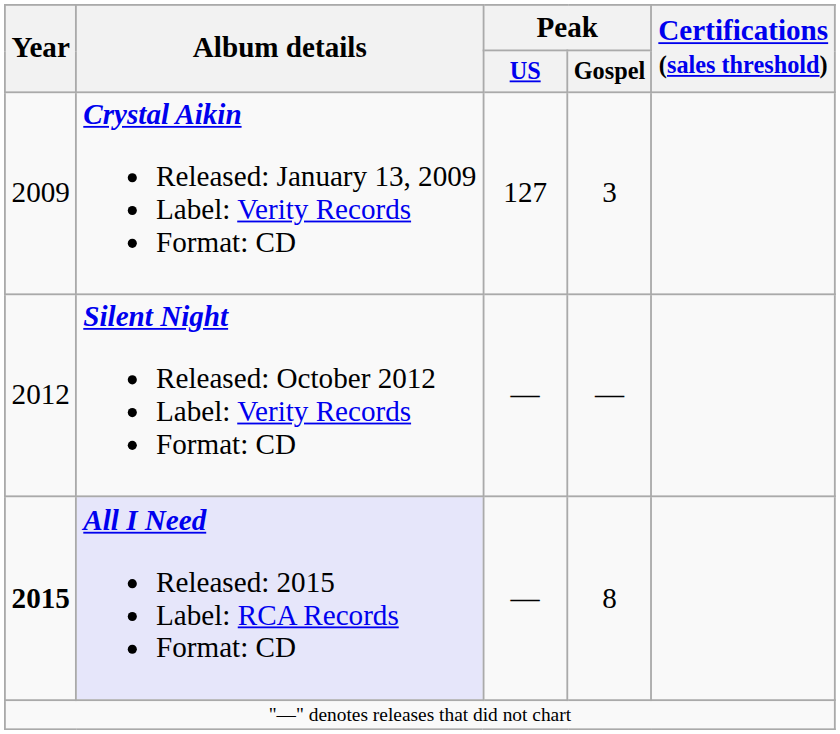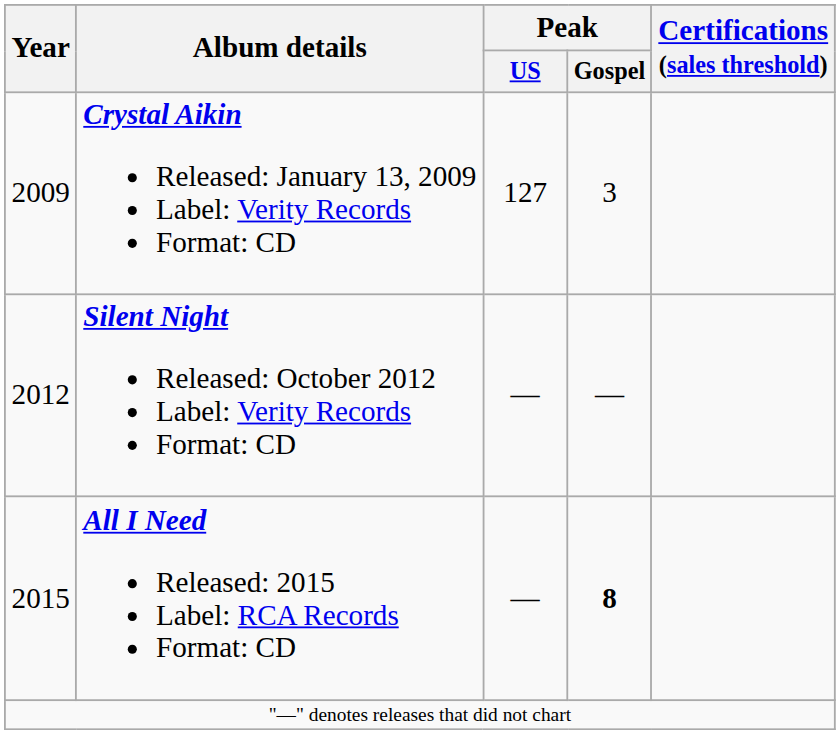All I Need Released: 2015 Label: RCA Records Format: CD | Year: bold -> normal
All I Need Released: 2015 Label: RCA Records Format: CD | Album details: lavender background -> no background
All I Need Released: 2015 Label: RCA Records Format: CD | Peak / Gospel: normal -> bold
